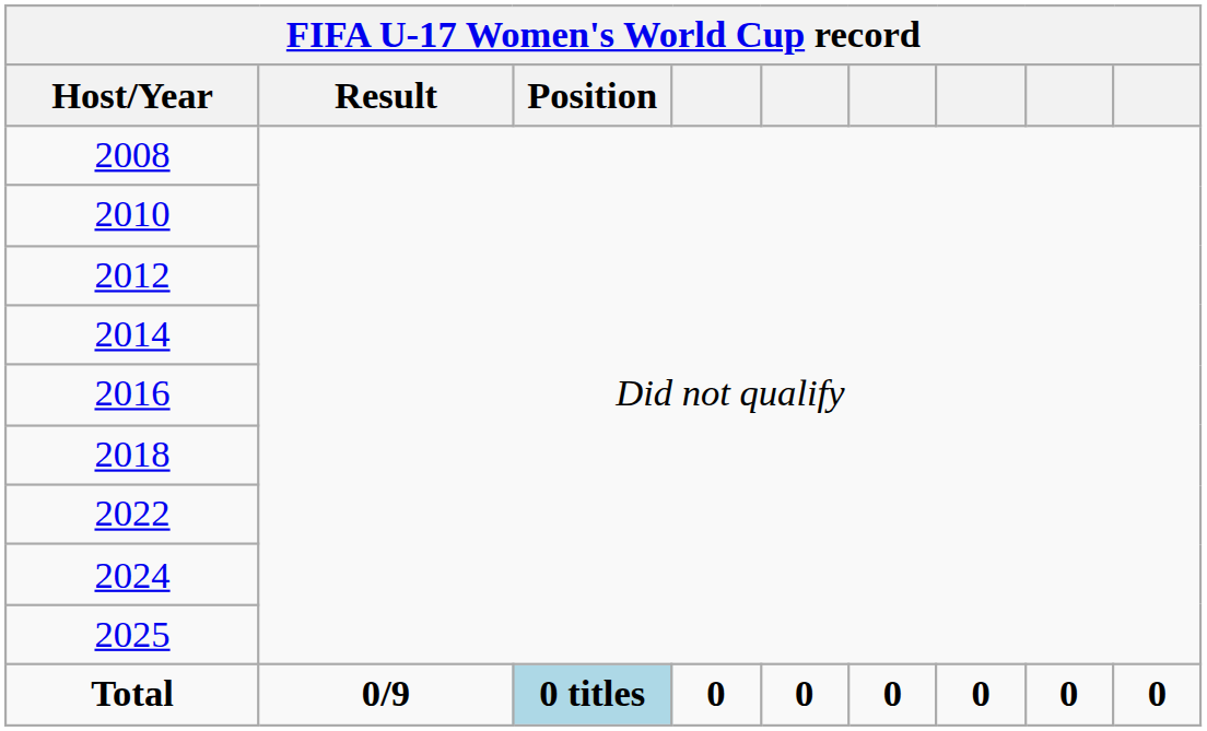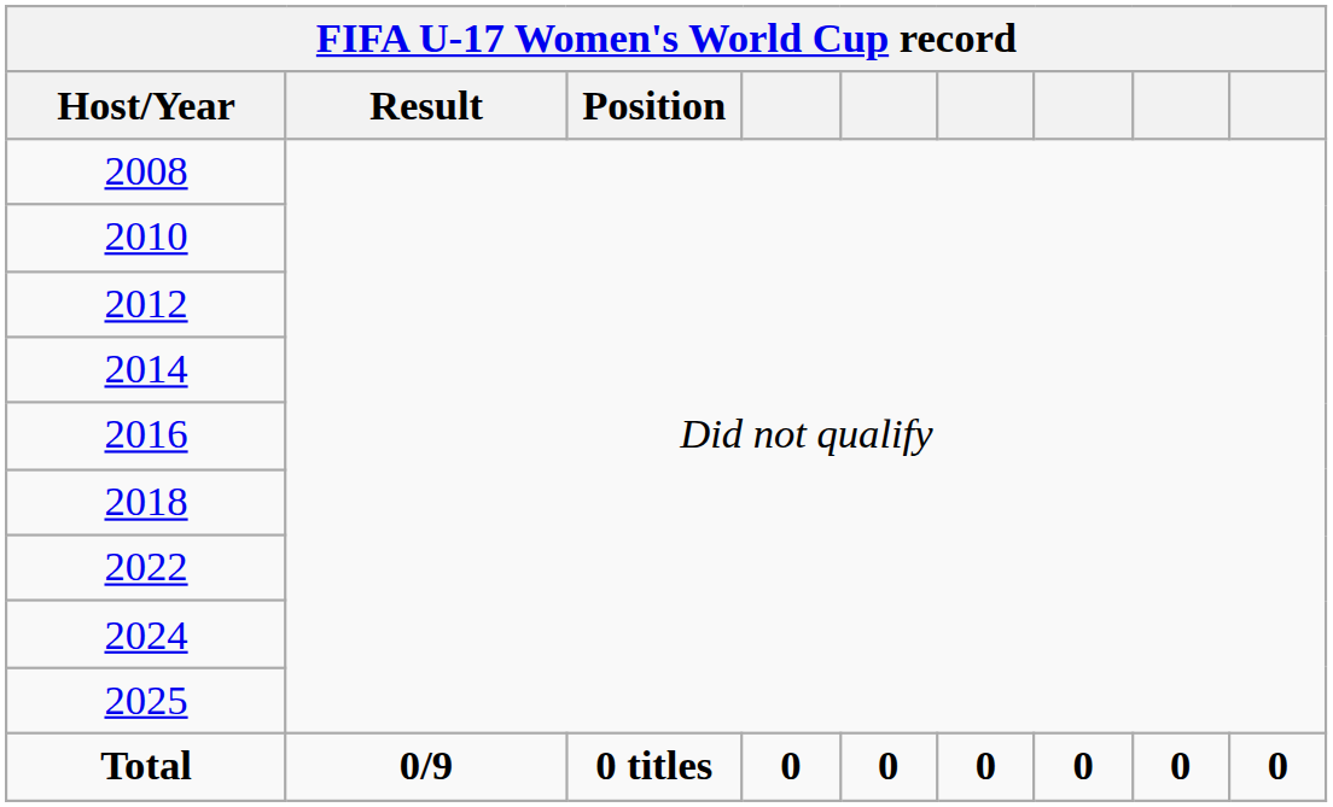Total | Position: lightblue background -> no background
